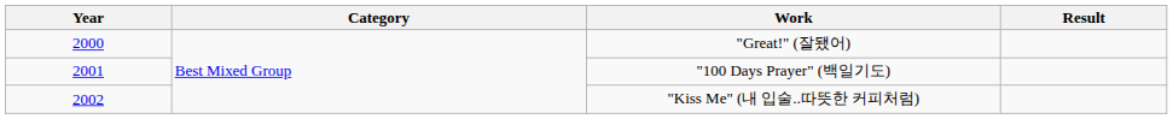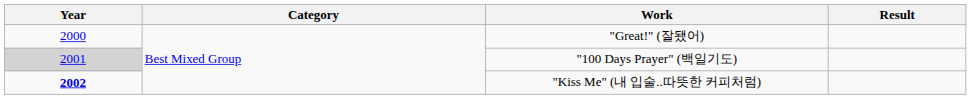"100 Days Prayer" (백일기도) | Year: no background -> lightgrey background
"Kiss Me" (내 입술..따뜻한 커피처럼) | Year: normal -> bold
